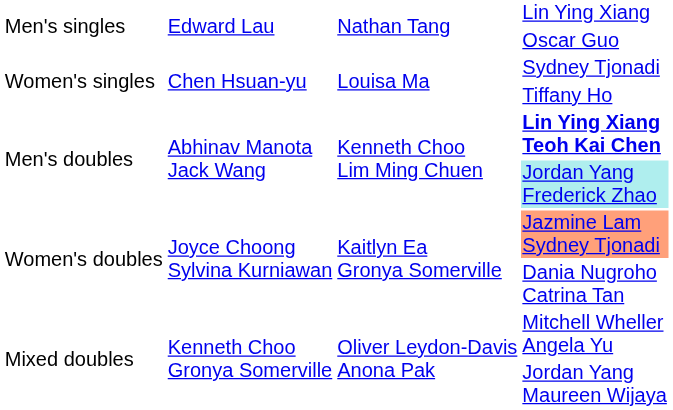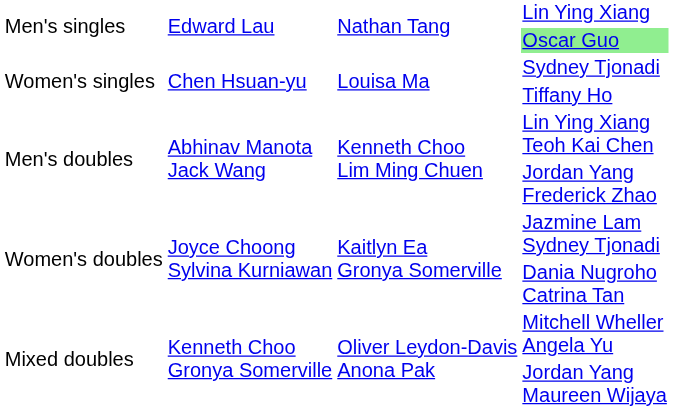Oscar Guo | column 4: no background -> lightgreen background
Lin Ying Xiang Teoh Kai Chen | column 4: bold -> normal
Jordan Yang Frederick Zhao | column 4: paleturquoise background -> no background
Jazmine Lam Sydney Tjonadi | column 4: lightsalmon background -> no background
